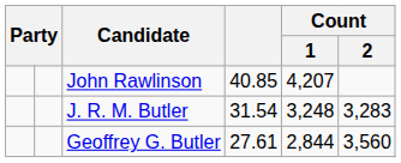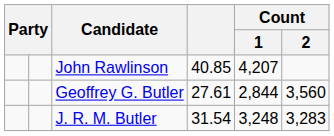rows swapped: Geoffrey G. Butler <-> J. R. M. Butler
